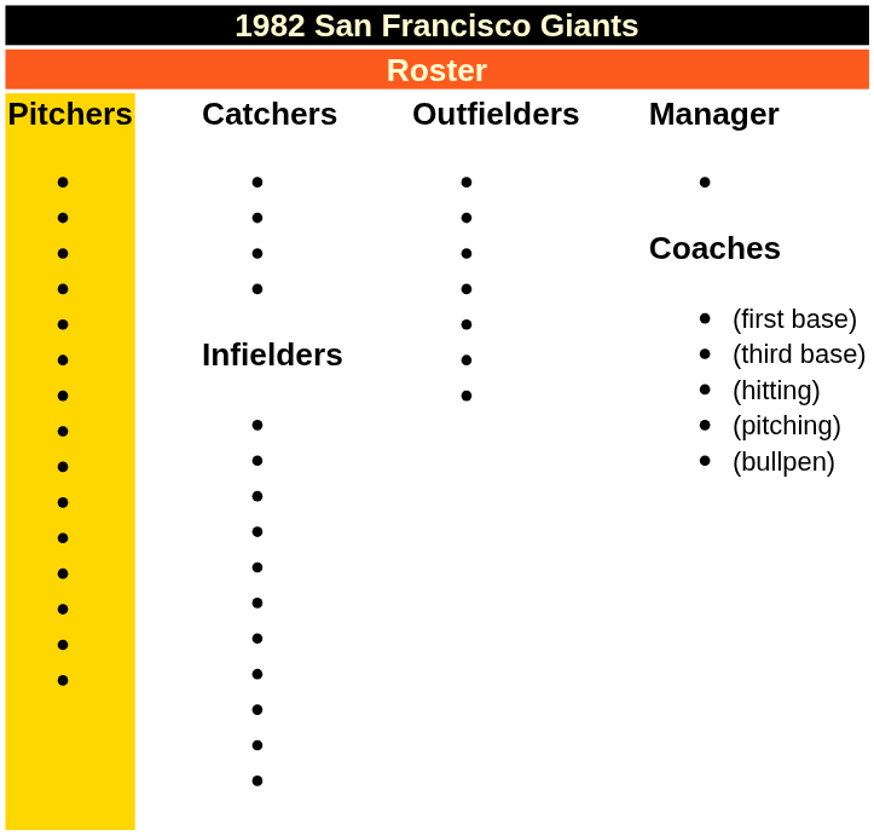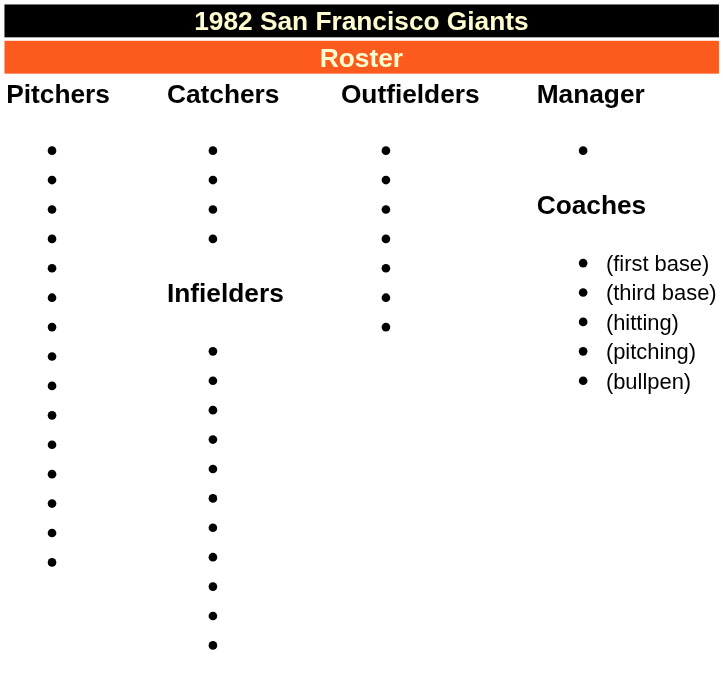Pitchers | column 1: gold background -> no background
